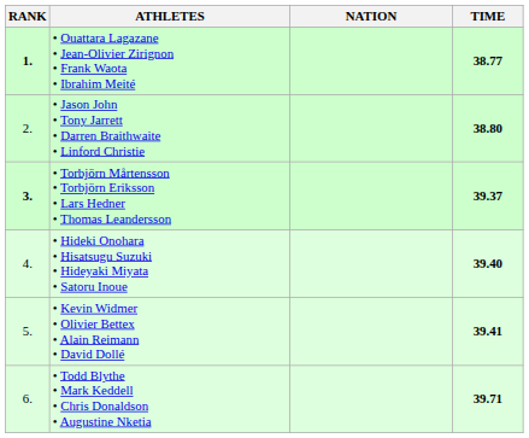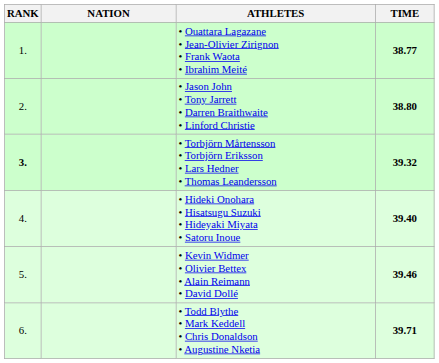columns swapped: NATION <-> ATHLETES
row 2 | RANK: bold -> normal
row 4 | TIME: 39.37 -> 39.32
row 6 | TIME: 39.41 -> 39.46
